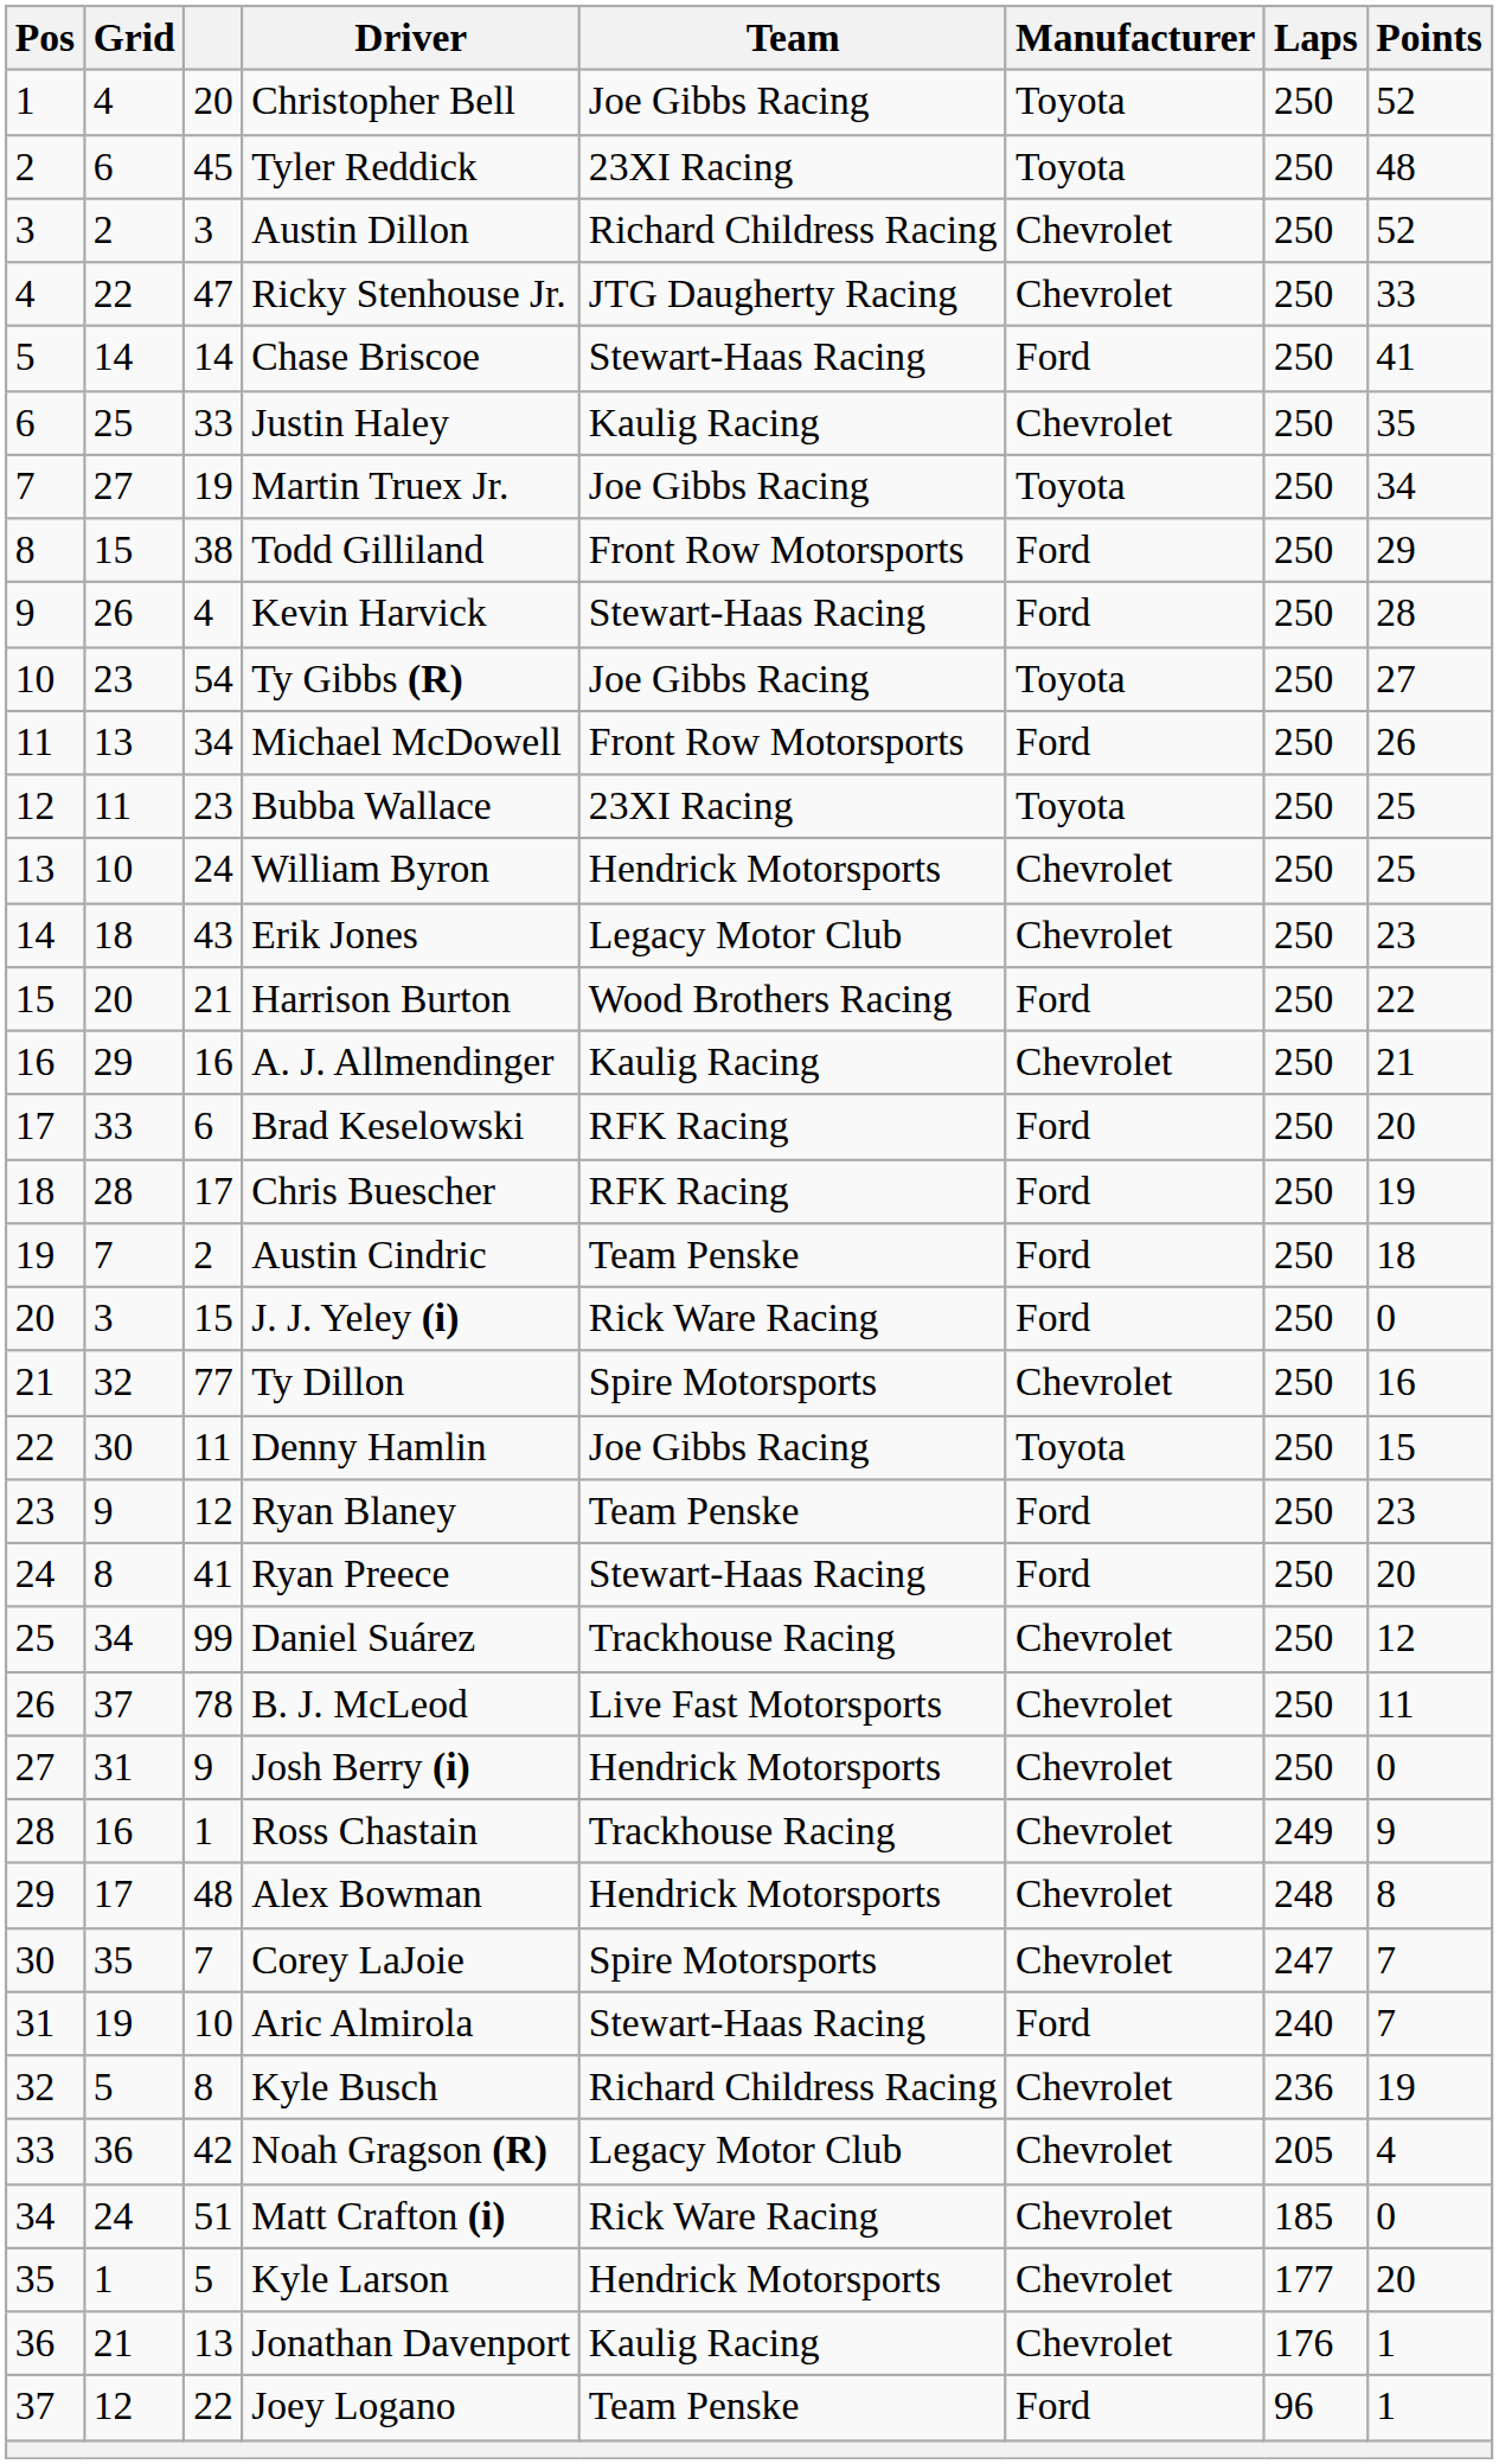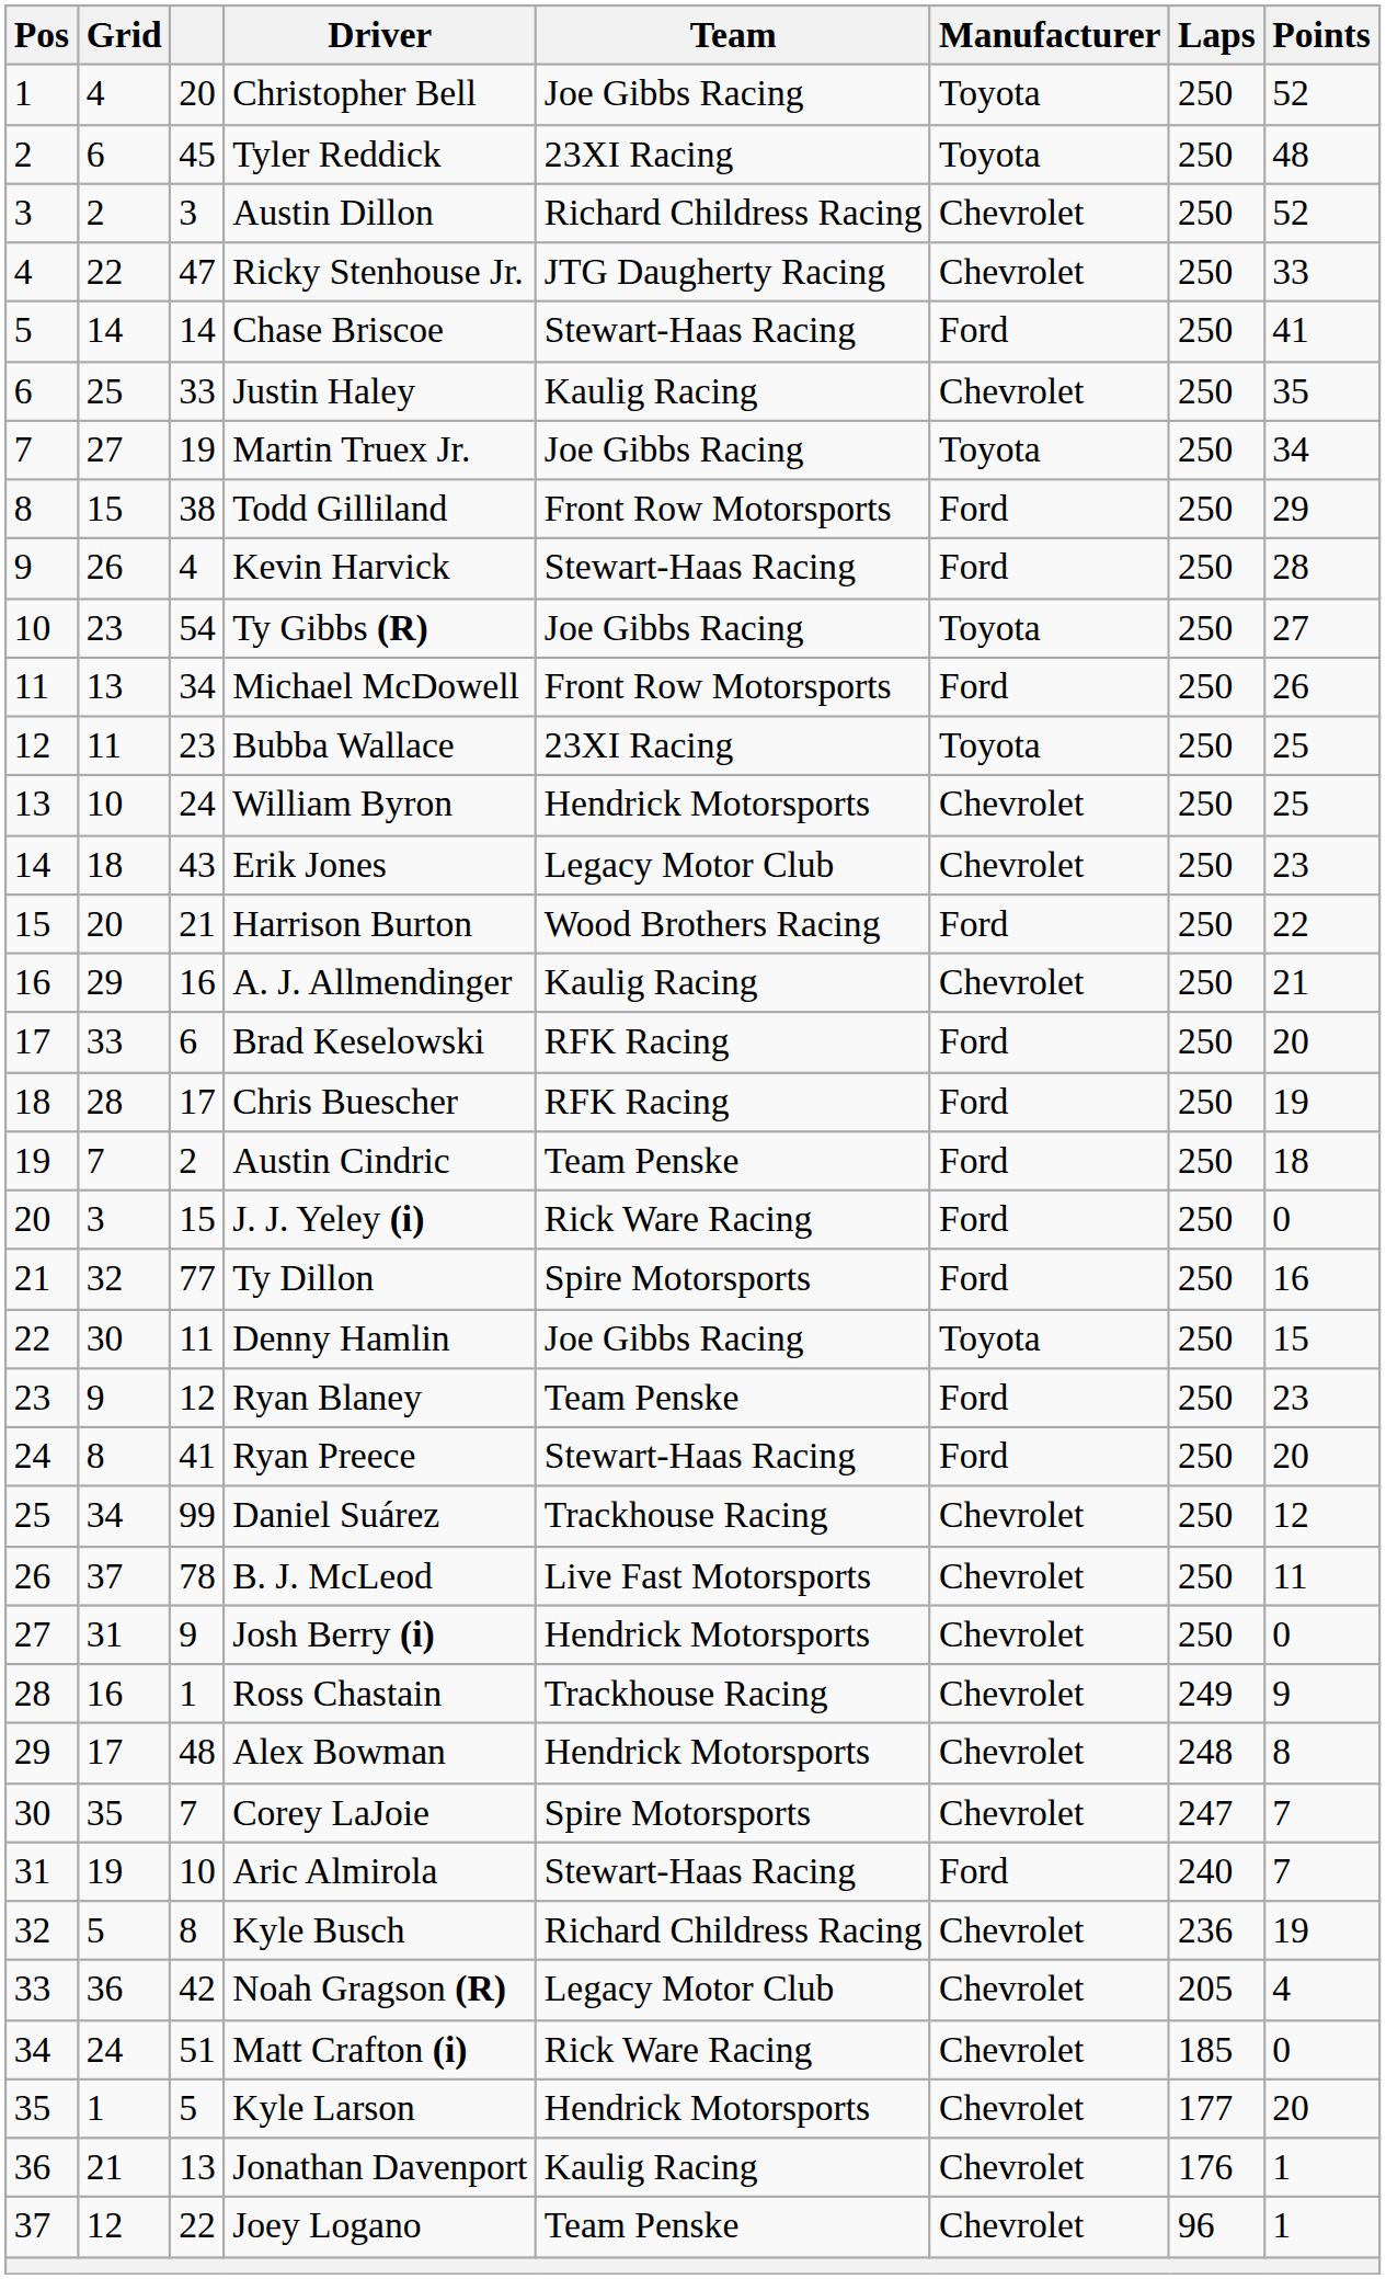Ty Dillon | Manufacturer: Chevrolet -> Ford
Joey Logano | Manufacturer: Ford -> Chevrolet
